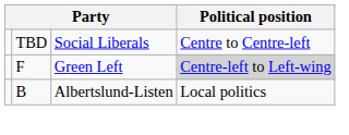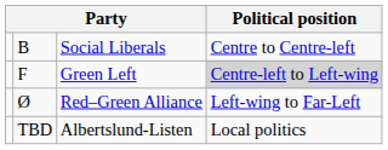Social Liberals | column 2: TBD -> B
+ row: Ø | Red–Green Alliance | Left-wing to Far-Left
Albertslund-Listen | column 2: B -> TBD
